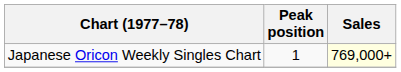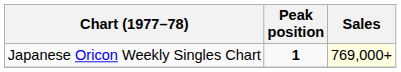Japanese Oricon Weekly Singles Chart | Peak position: normal -> bold
